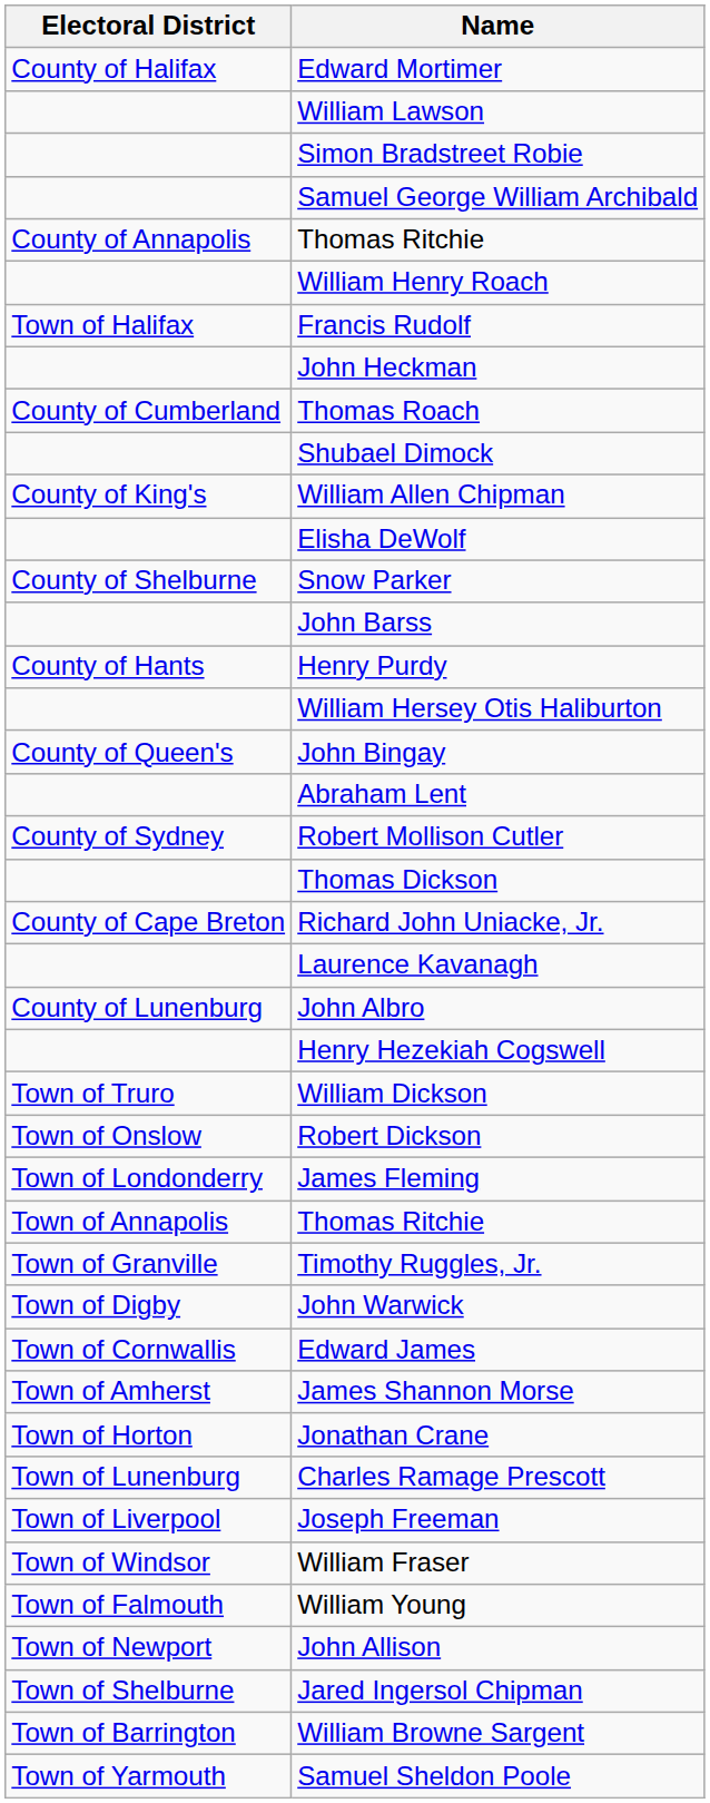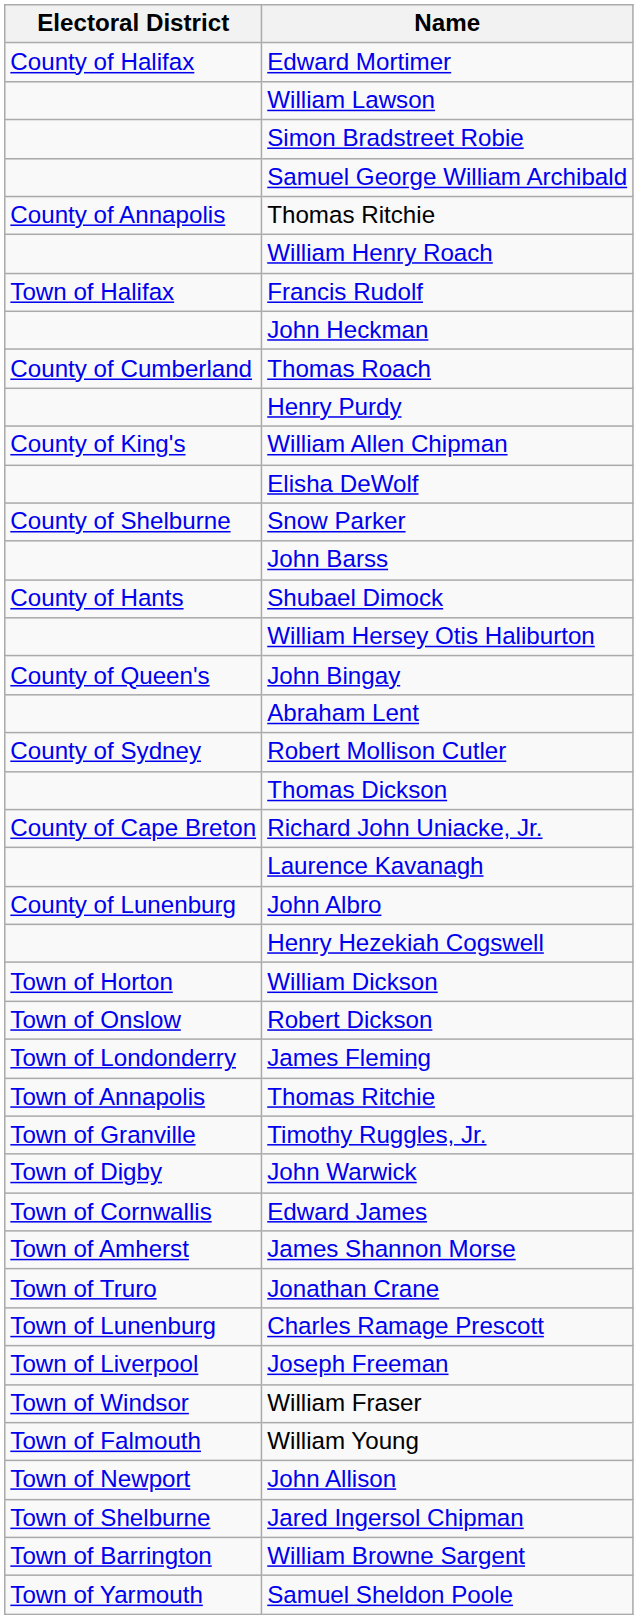row 11 | Name: Shubael Dimock -> Henry Purdy
row 16 | Name: Henry Purdy -> Shubael Dimock
row 26 | Electoral District: Town of Truro -> Town of Horton
row 34 | Electoral District: Town of Horton -> Town of Truro
